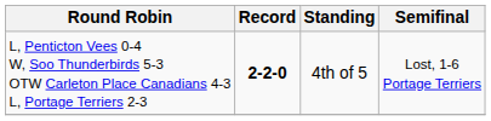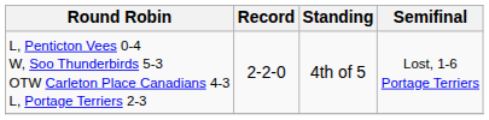row 2 | Record: bold -> normal
